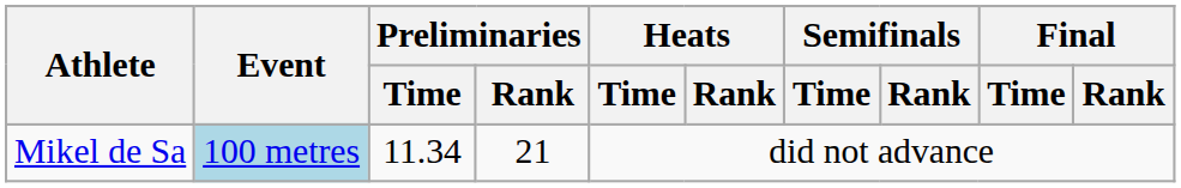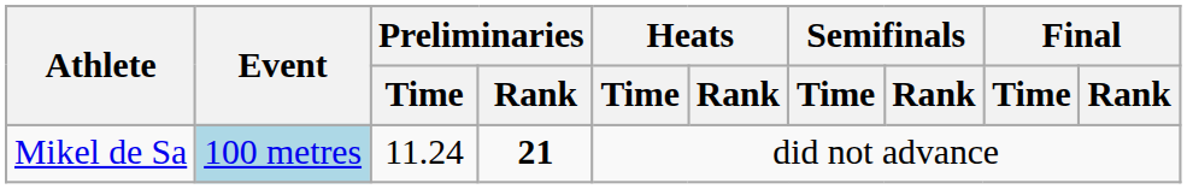Mikel de Sa | Preliminaries / Time: 11.34 -> 11.24
Mikel de Sa | Preliminaries / Rank: normal -> bold
